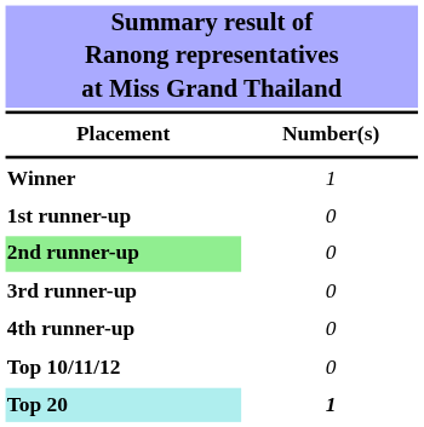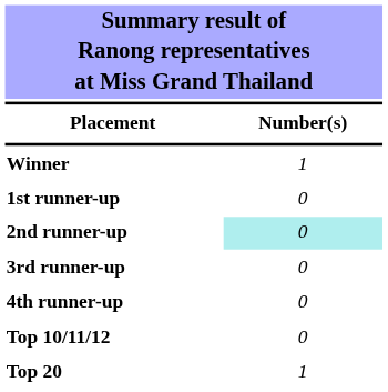row 5 | column 1: lightgreen background -> no background
row 5 | column 2: no background -> paleturquoise background
row 9 | column 1: paleturquoise background -> no background
row 9 | column 2: bold -> normal
